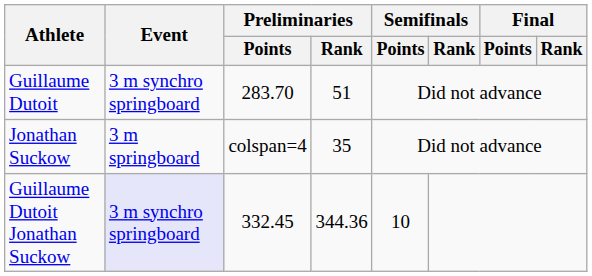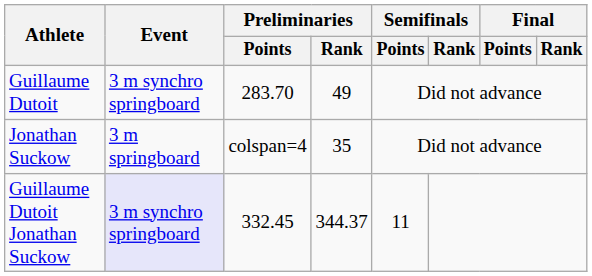Guillaume Dutoit | Preliminaries / Rank: 51 -> 49
Guillaume Dutoit Jonathan Suckow | Preliminaries / Rank: 344.36 -> 344.37
Guillaume Dutoit Jonathan Suckow | Semifinals / Points: 10 -> 11
